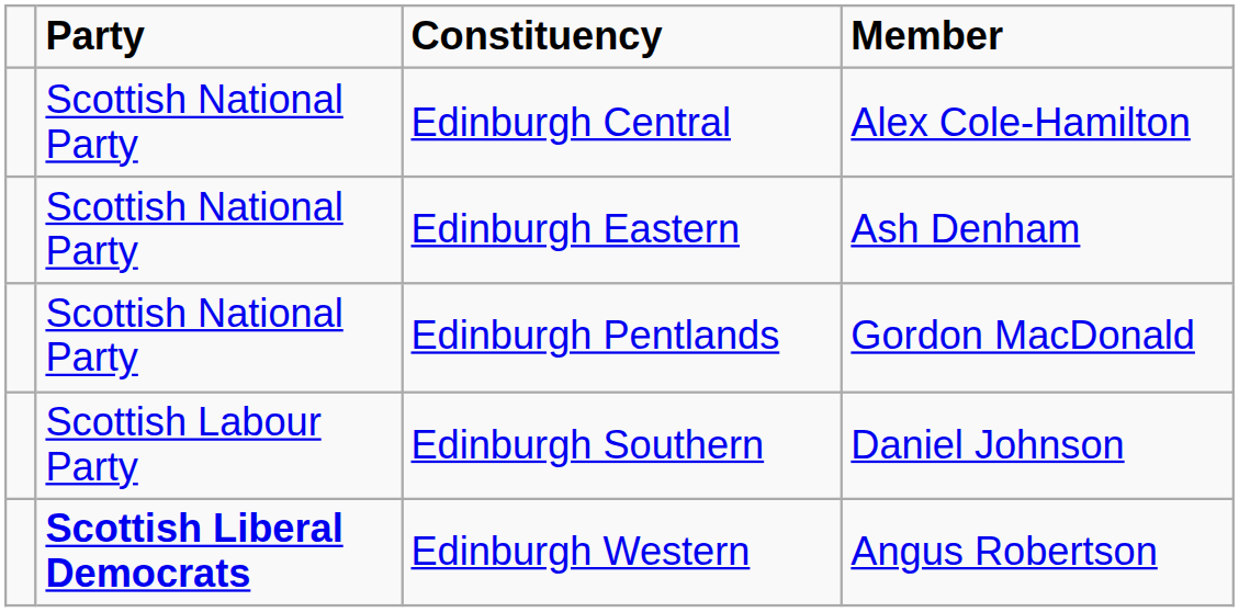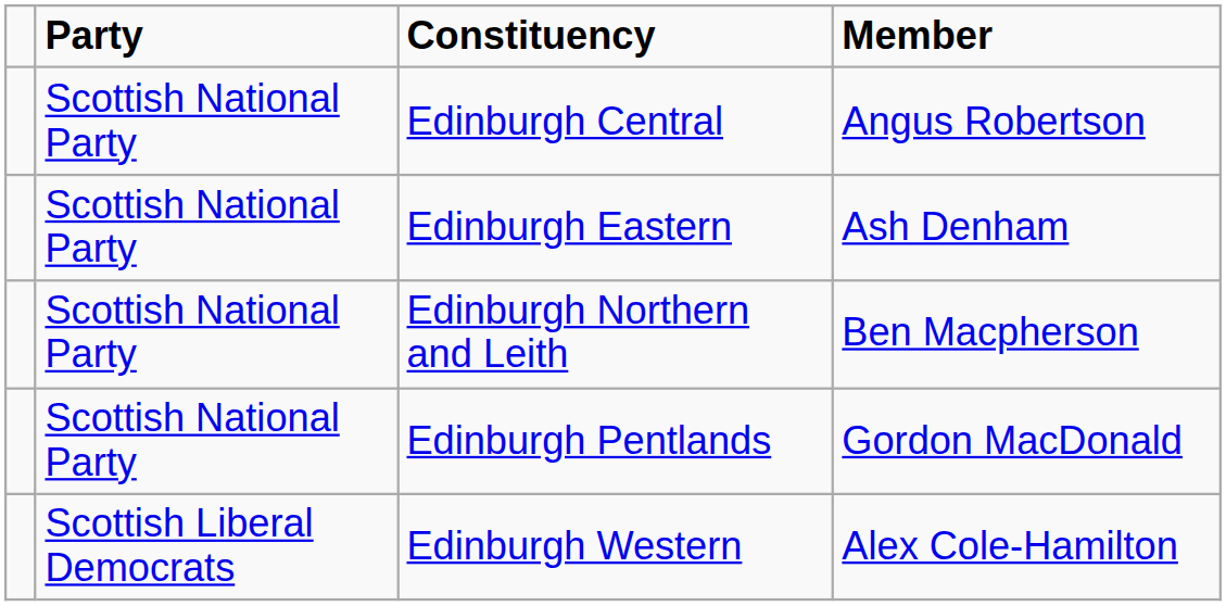Edinburgh Central | Member: Alex Cole-Hamilton -> Angus Robertson
+ row: Scottish National Party | Edinburgh Northern and Leith | Ben Macpherson
- row: Scottish Labour Party | Edinburgh Southern | Daniel Johnson
Edinburgh Western | Party: bold -> normal
Edinburgh Western | Member: Angus Robertson -> Alex Cole-Hamilton
